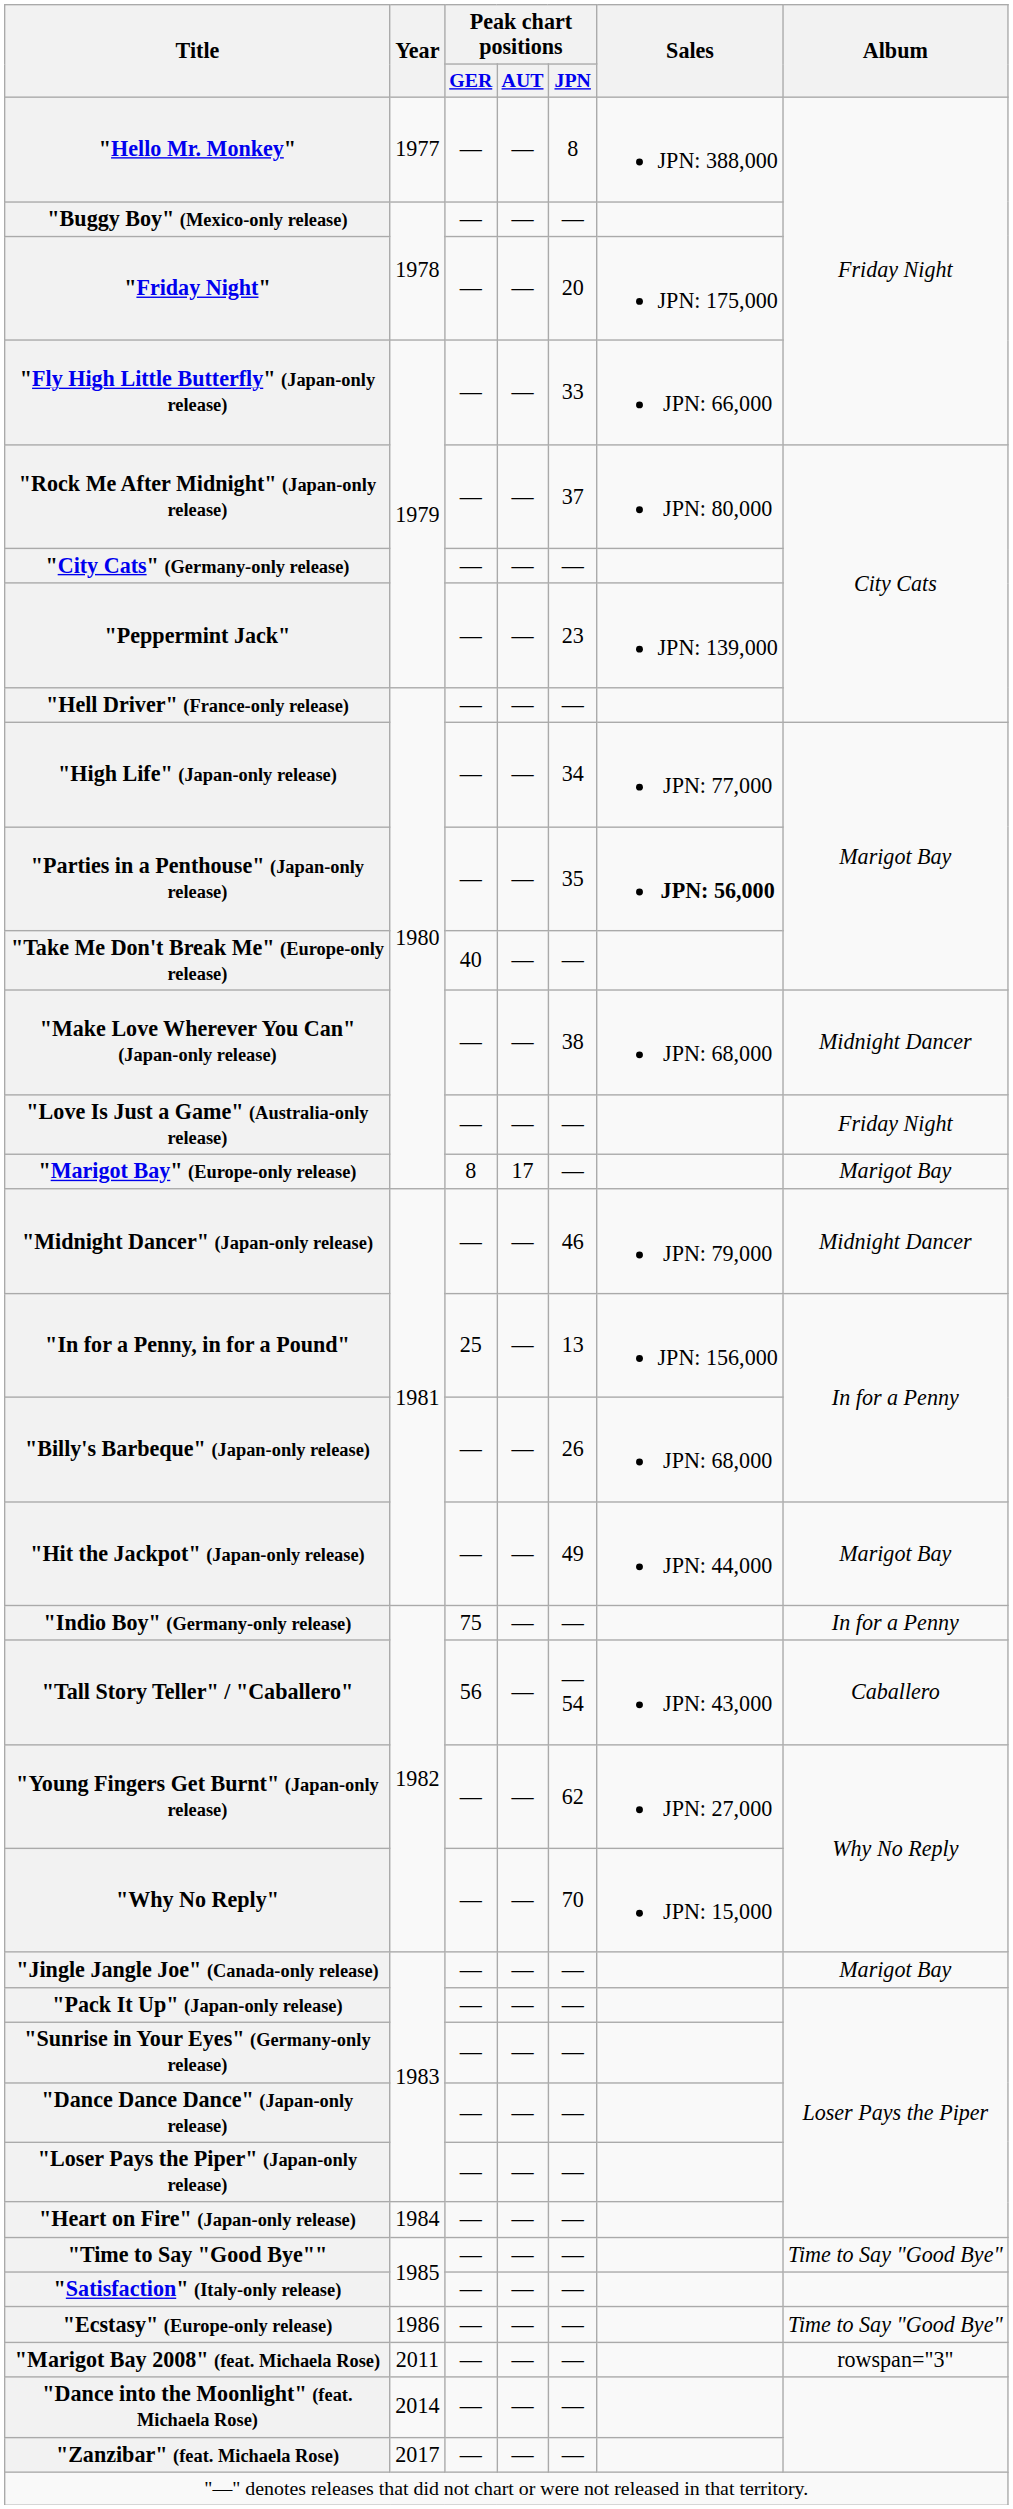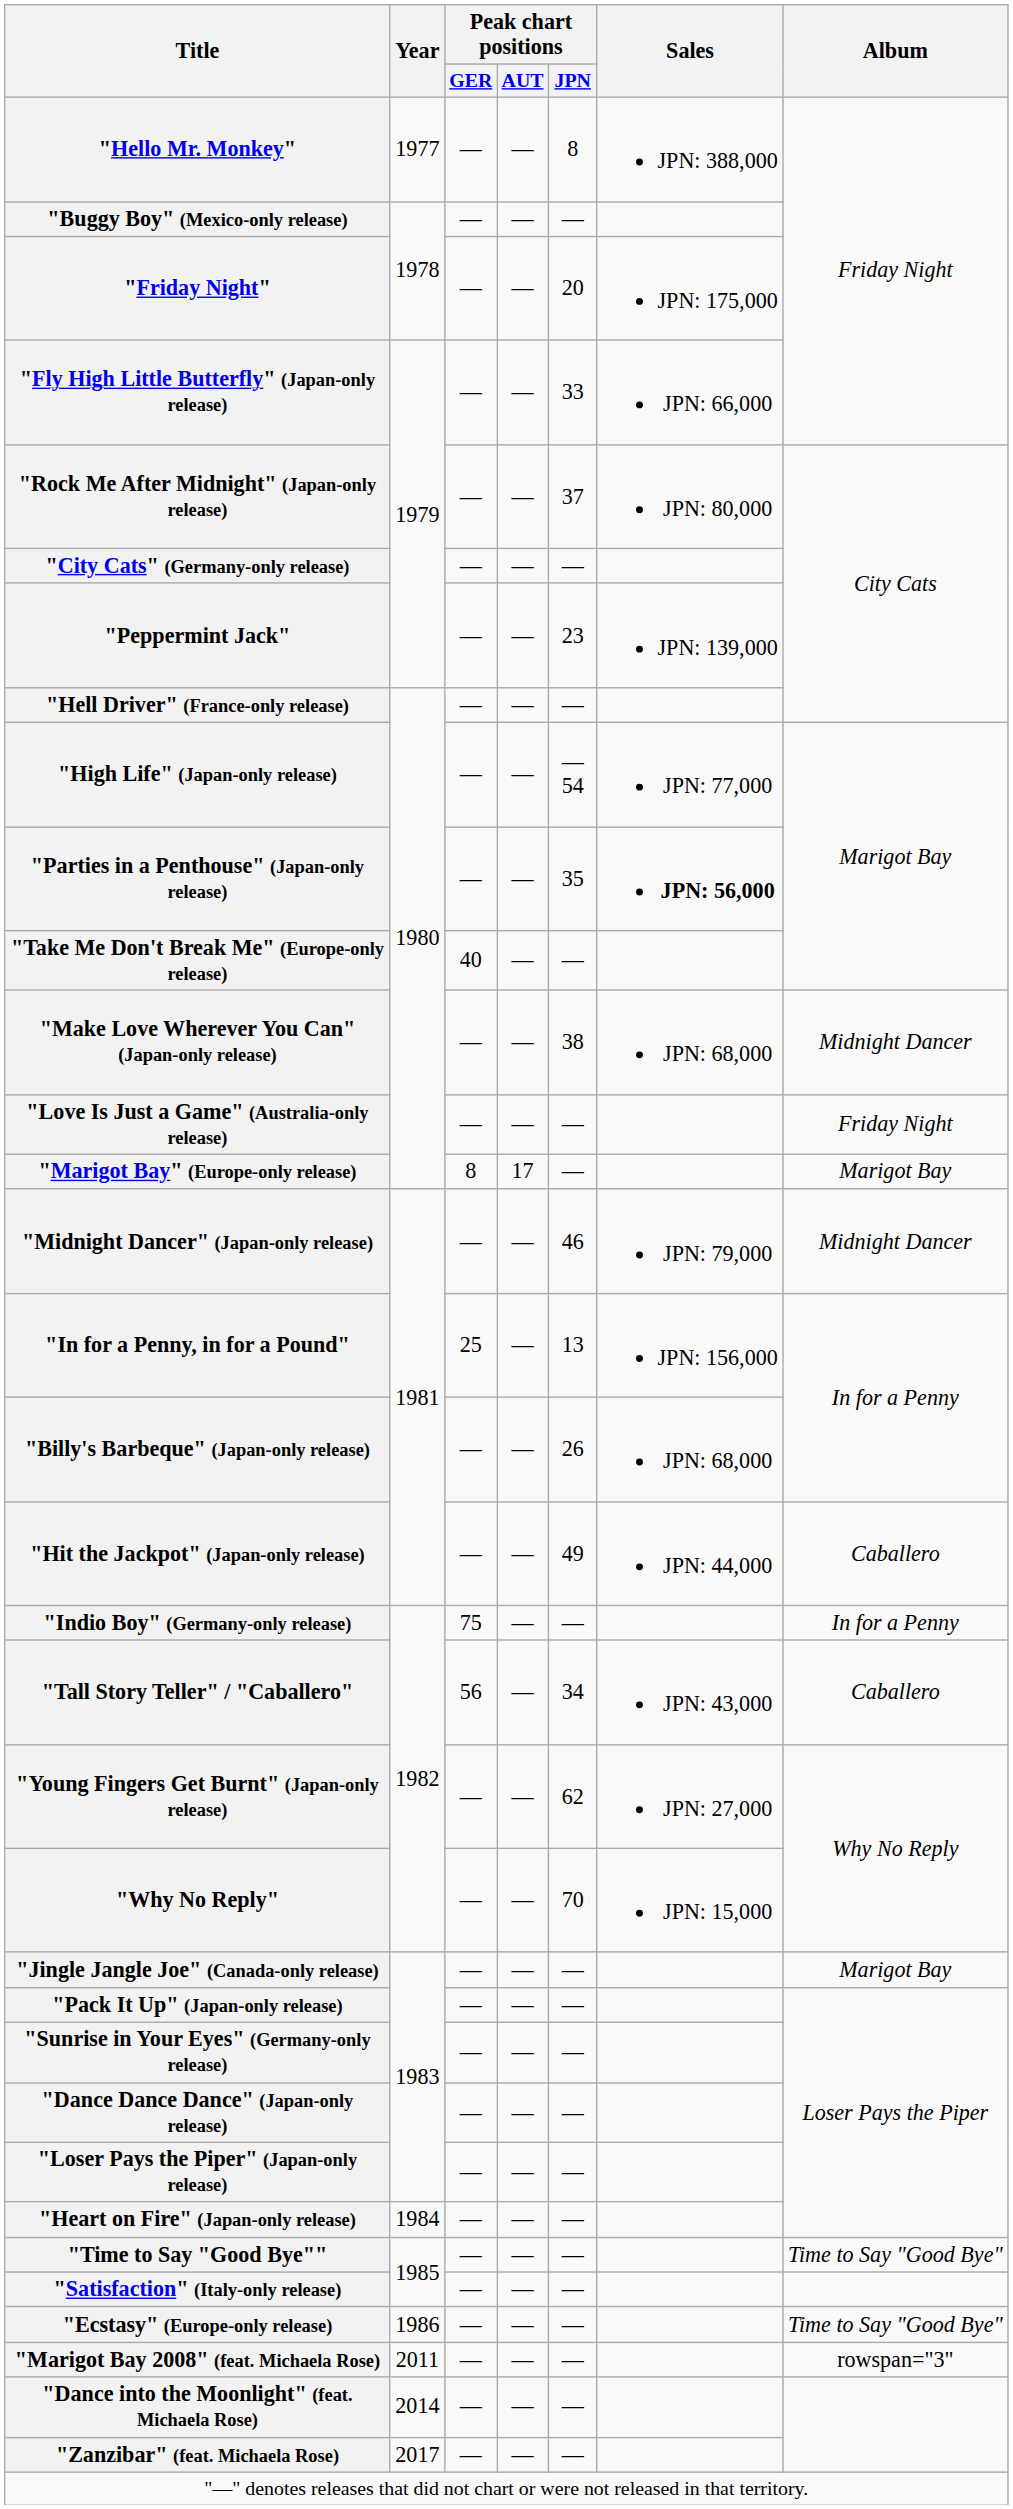"High Life" (Japan-only release) | Peak chart positions / JPN: 34 -> — 54
"Hit the Jackpot" (Japan-only release) | Album: Marigot Bay -> Caballero
"Tall Story Teller" / "Caballero" | Peak chart positions / JPN: — 54 -> 34
